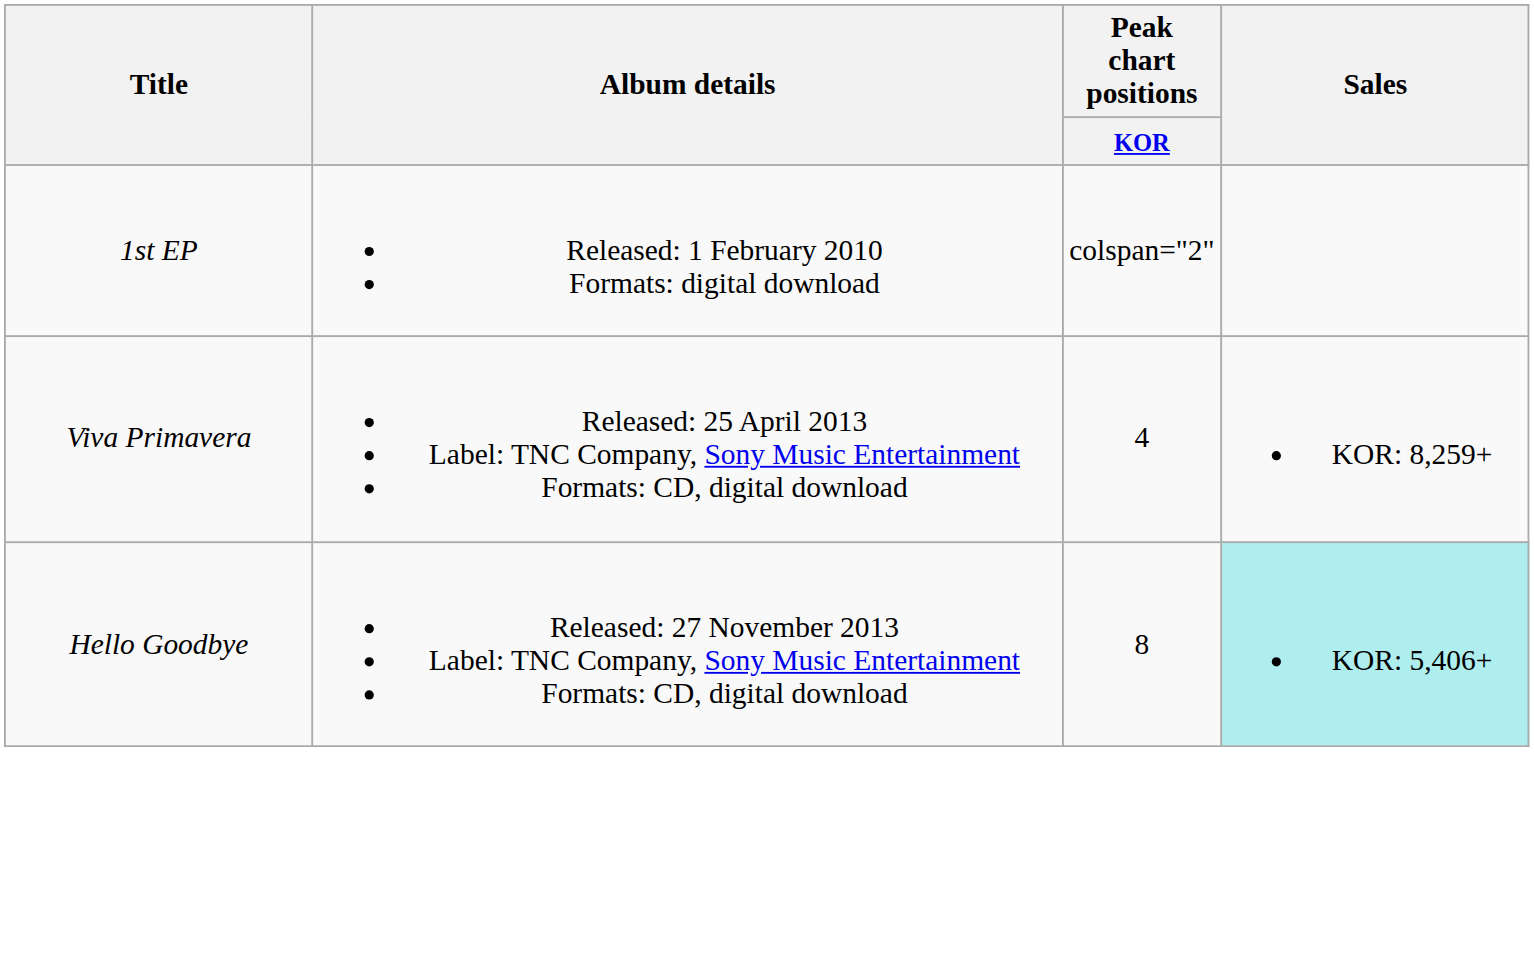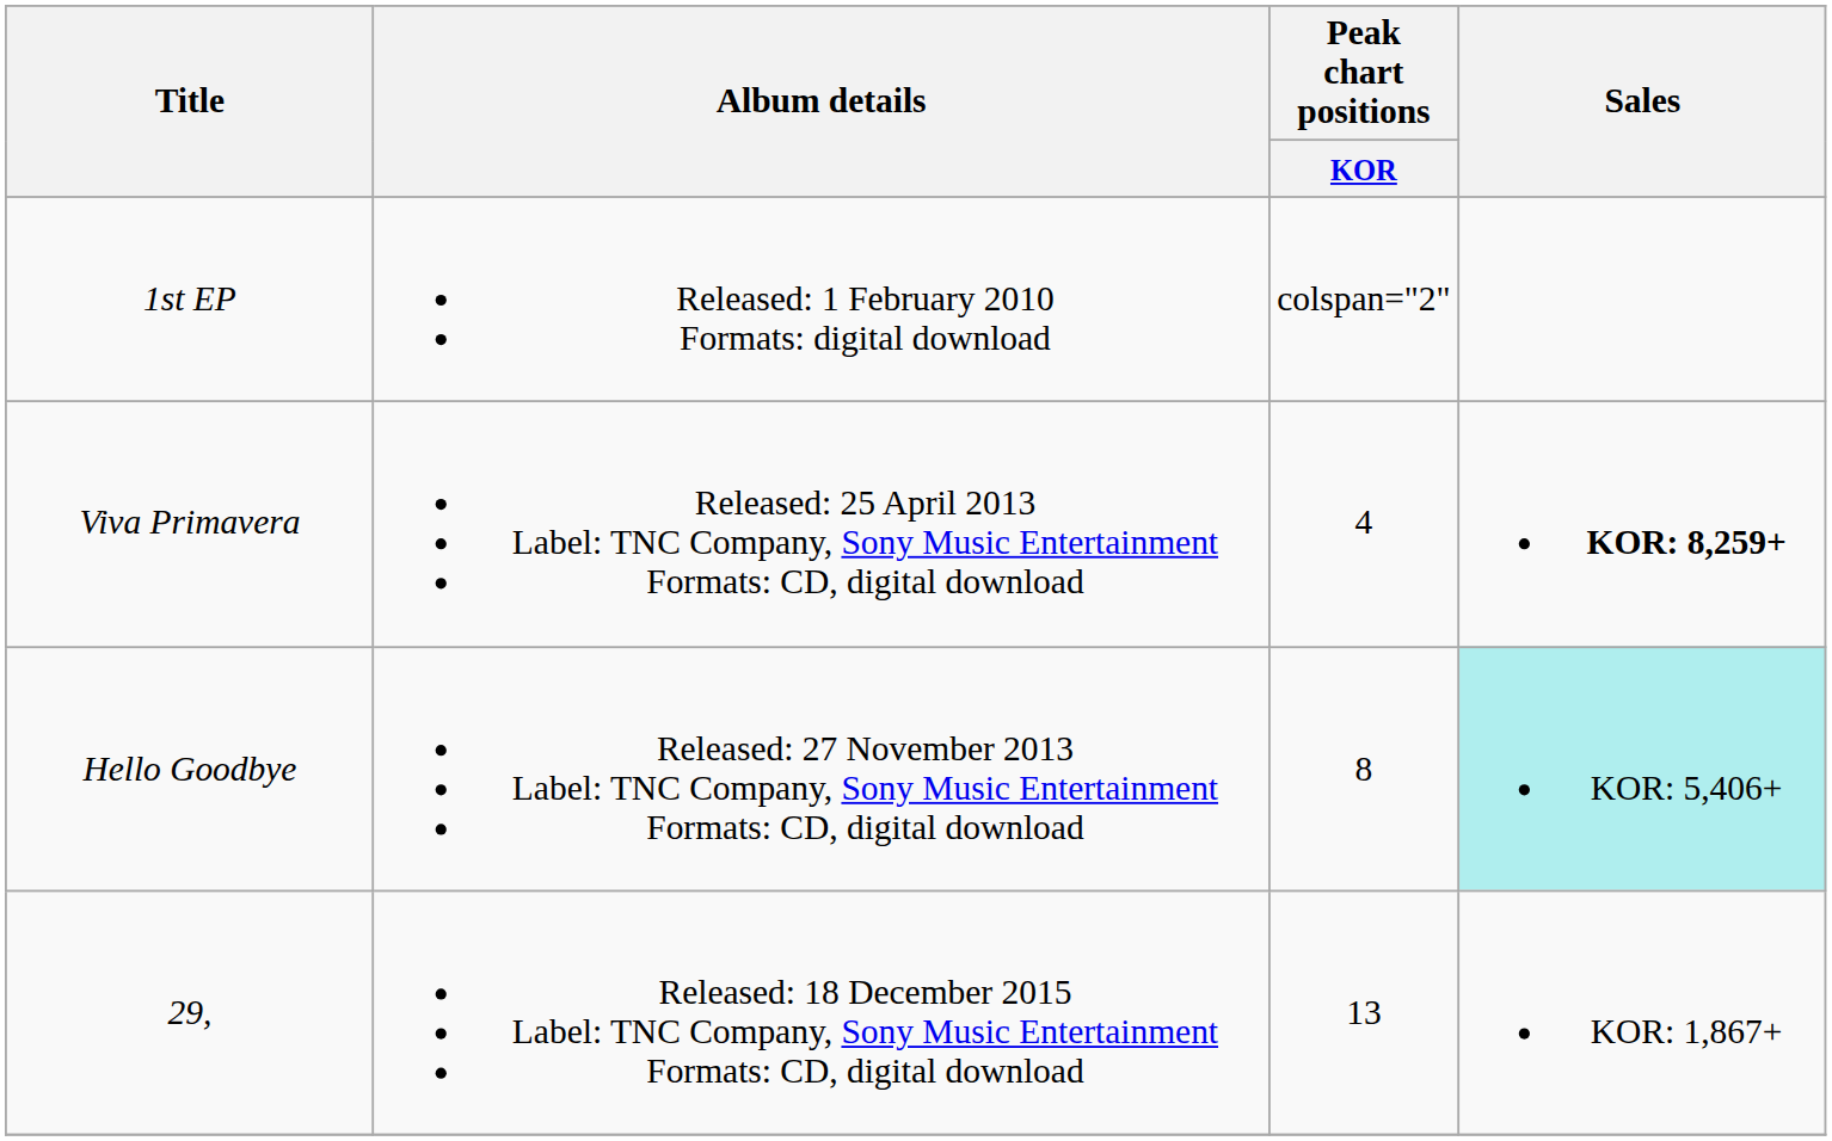Viva Primavera | Sales: normal -> bold
+ row: 29, | Released: 18 December 2015 Label: TNC Company, Sony Music Entertainment Formats: CD, digital download | 13 | KOR: 1,867+
